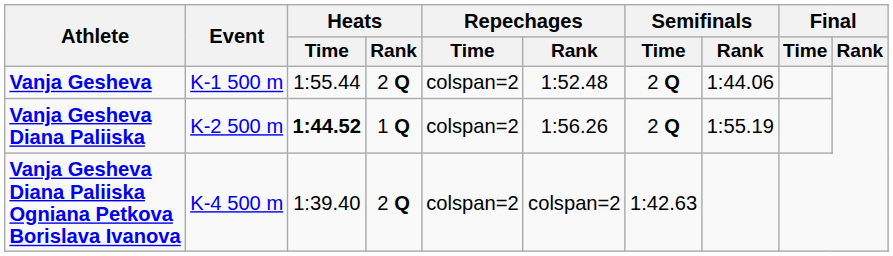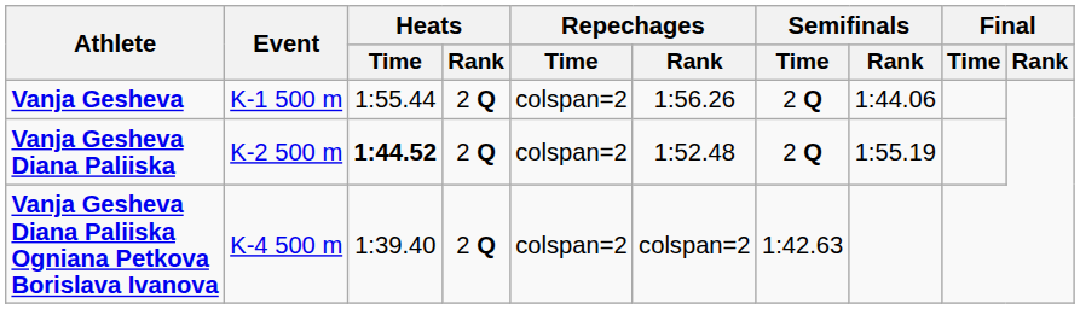Vanja Gesheva | Repechages / Rank: 1:52.48 -> 1:56.26
Vanja Gesheva Diana Paliiska | Heats / Rank: 1 Q -> 2 Q
Vanja Gesheva Diana Paliiska | Repechages / Rank: 1:56.26 -> 1:52.48
